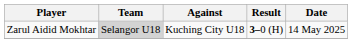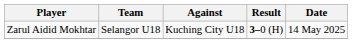Zarul Aidid Mokhtar | Team: lightgrey background -> no background
